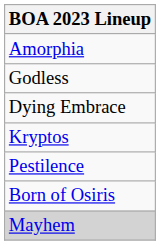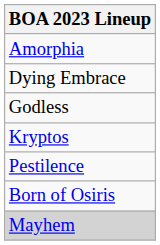row 3 | column 1: Godless -> Dying Embrace
row 4 | column 1: Dying Embrace -> Godless
